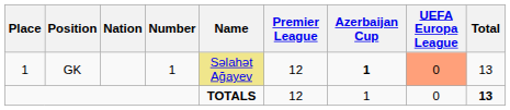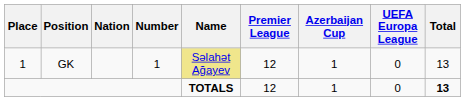GK | Azerbaijan Cup: bold -> normal
GK | UEFA Europa League: lightsalmon background -> no background
